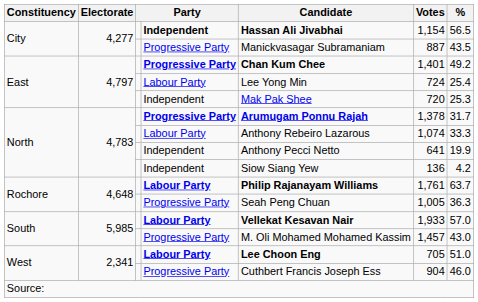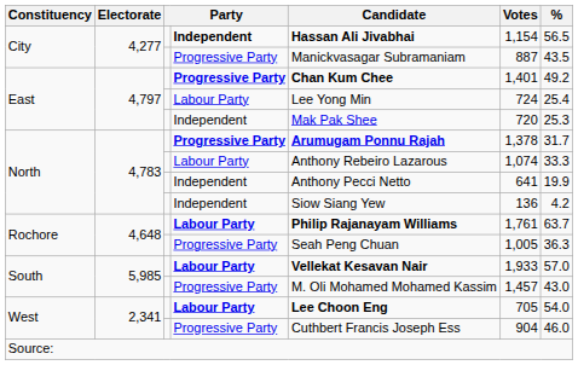West / Labour Party | %: 51.0 -> 54.0
